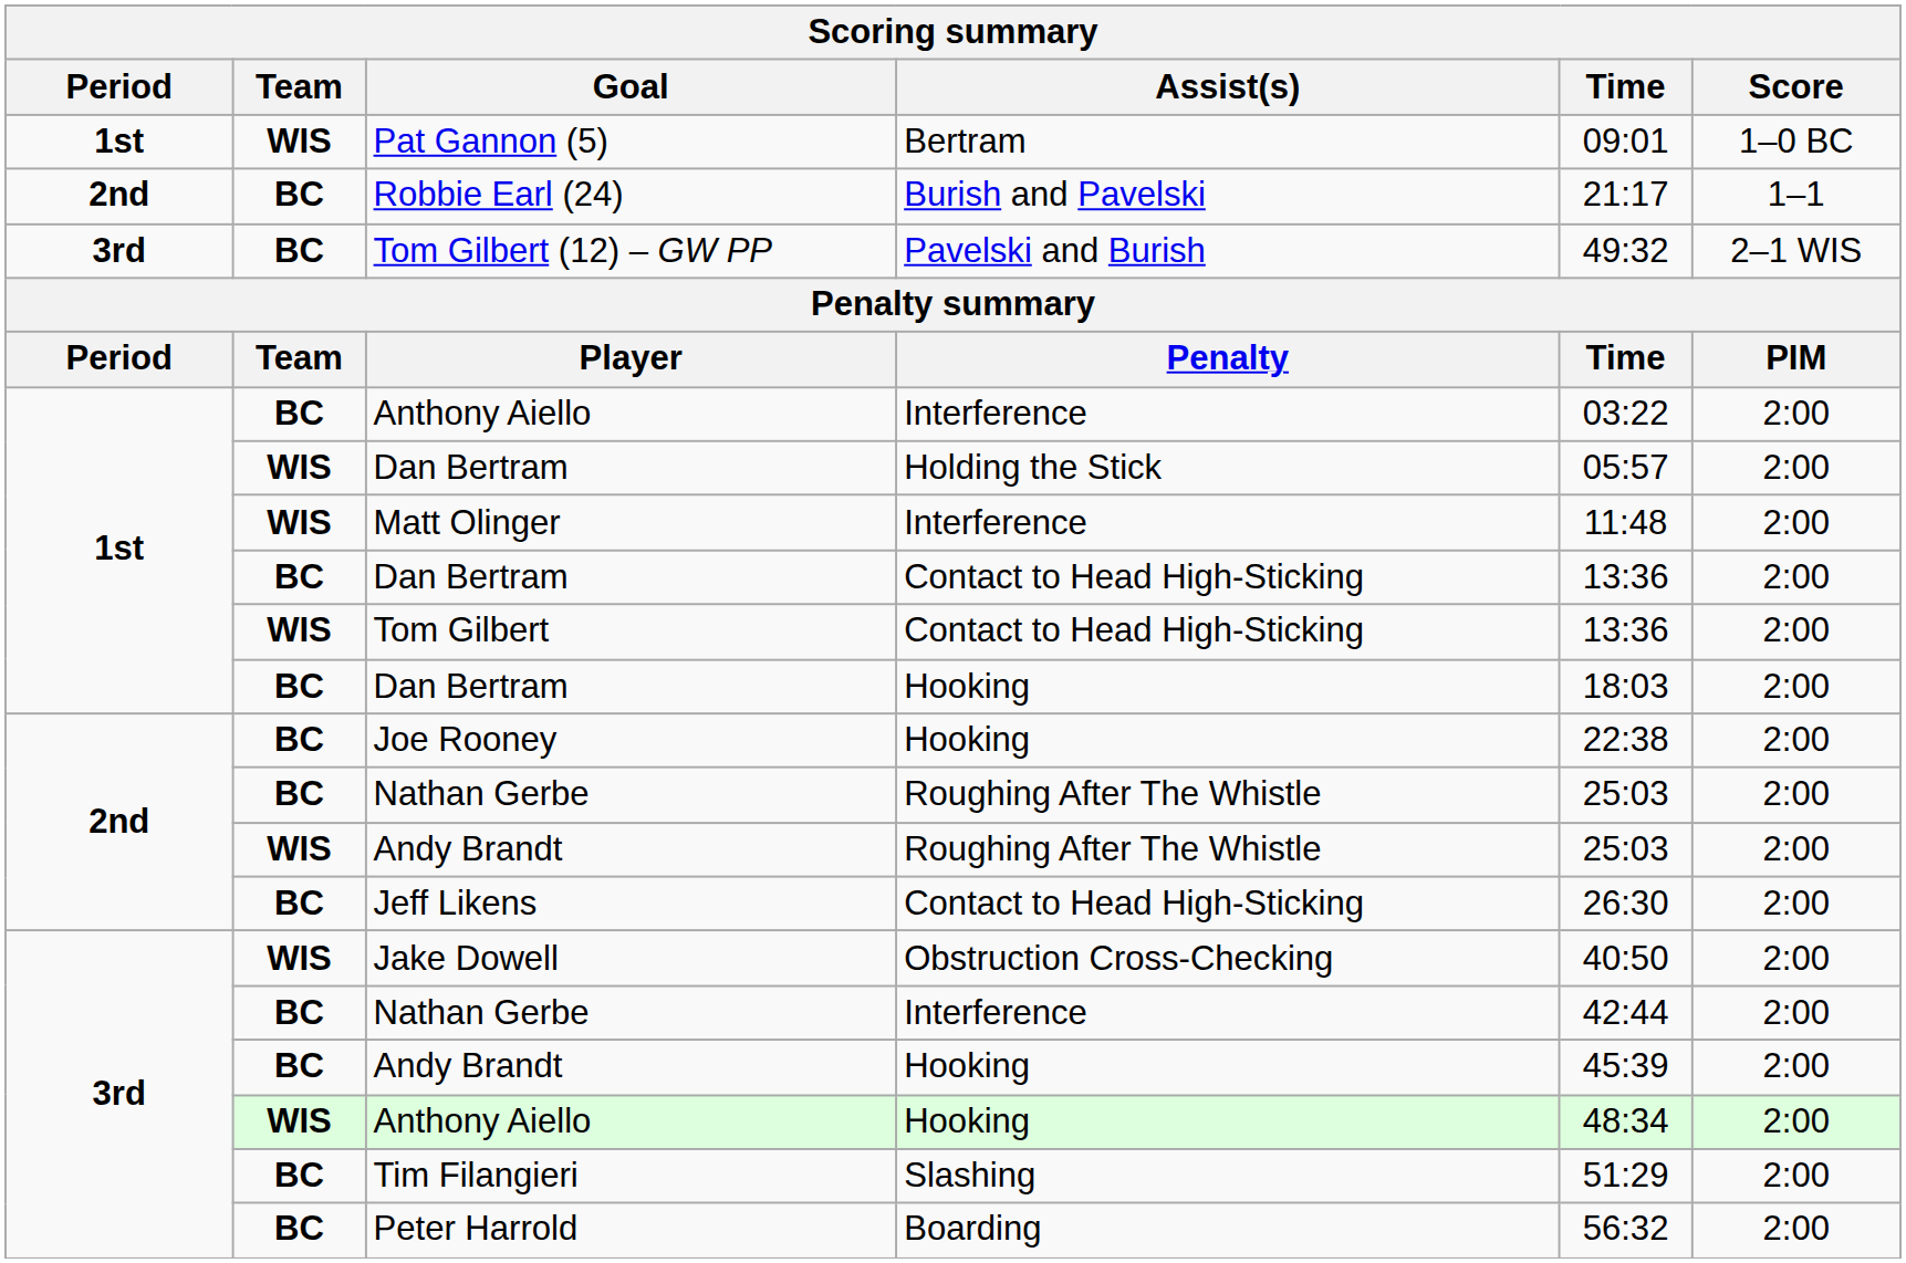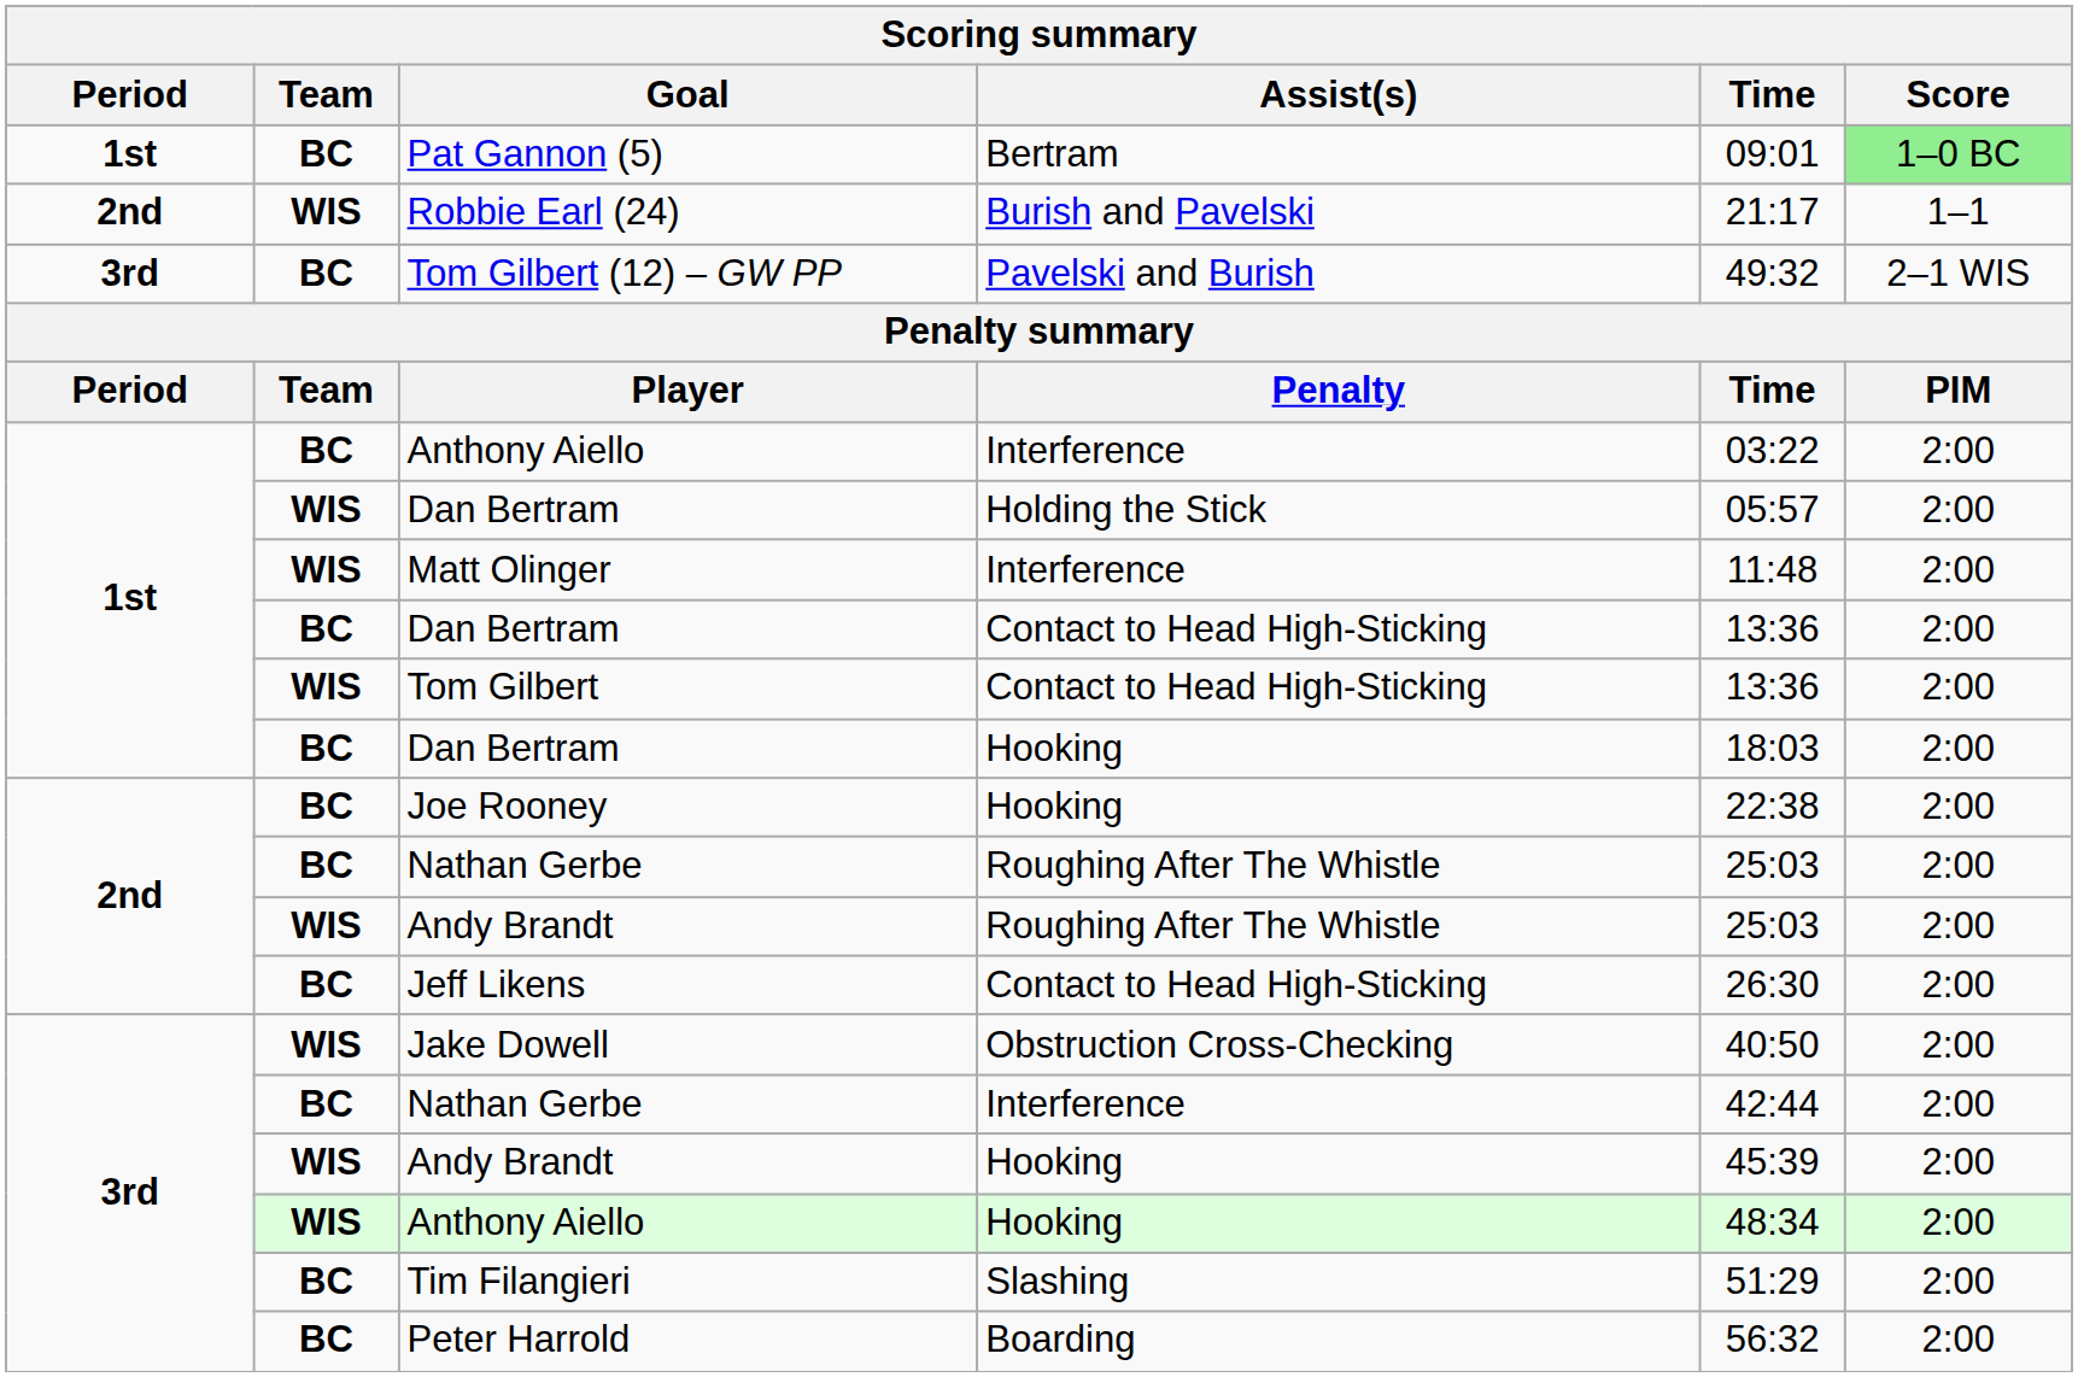Pat Gannon (5) | Team: WIS -> BC
Pat Gannon (5) | Score: no background -> lightgreen background
Robbie Earl (24) | Team: BC -> WIS
Andy Brandt / Hooking | Team: BC -> WIS
